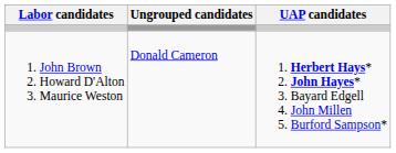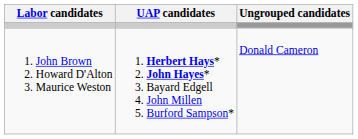columns swapped: UAP candidates <-> Ungrouped candidates
